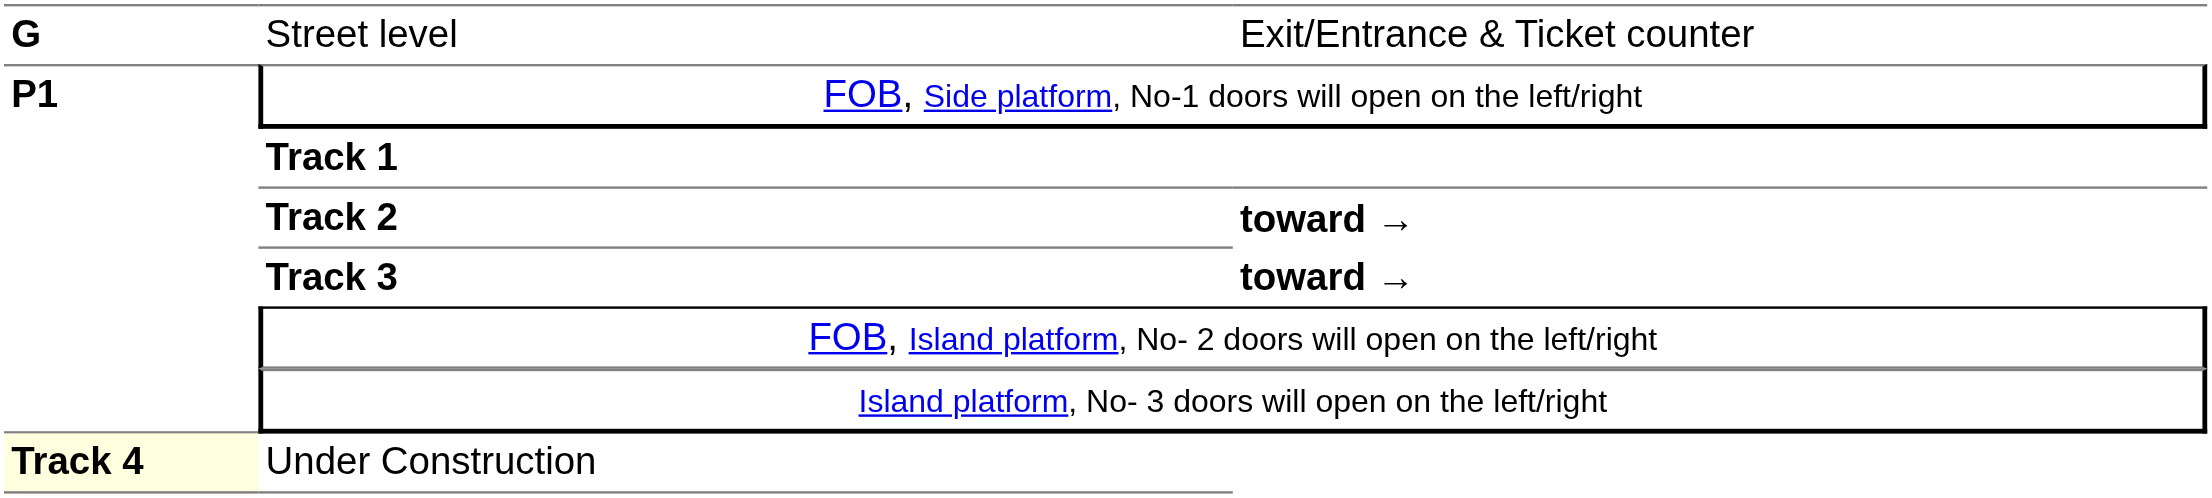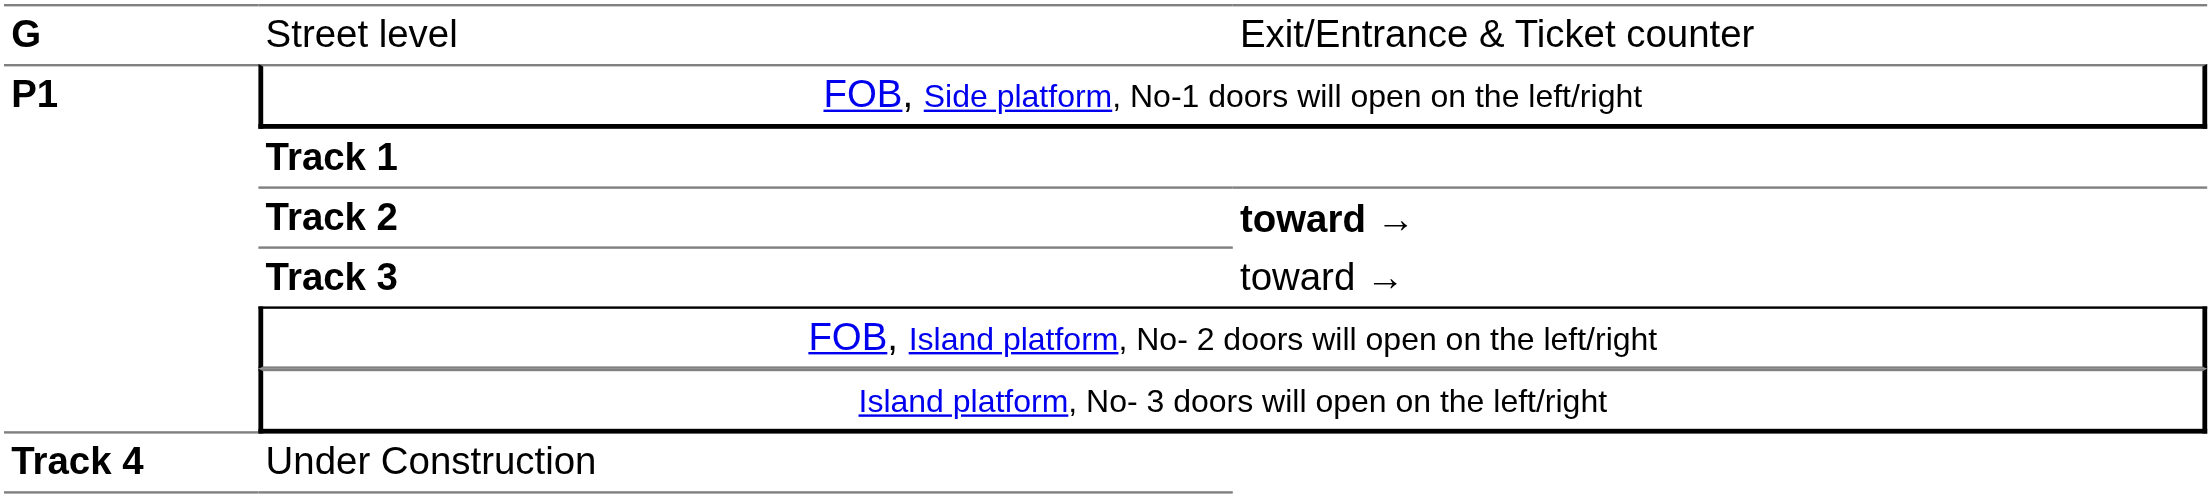Track 3 | column 3: bold -> normal
Under Construction | column 1: lightyellow background -> no background
